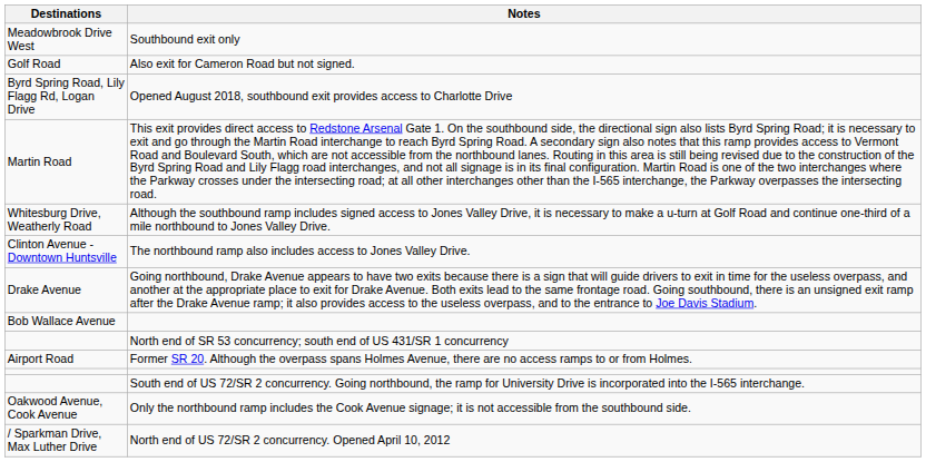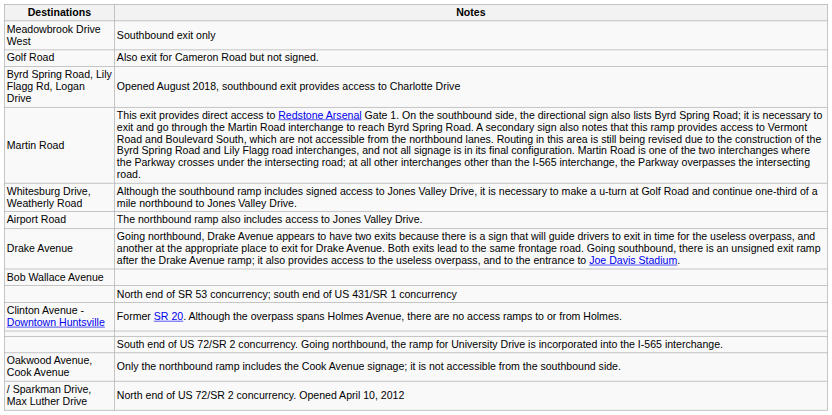row 7 | Destinations: Clinton Avenue - Downtown Huntsville -> Airport Road
row 11 | Destinations: Airport Road -> Clinton Avenue - Downtown Huntsville
